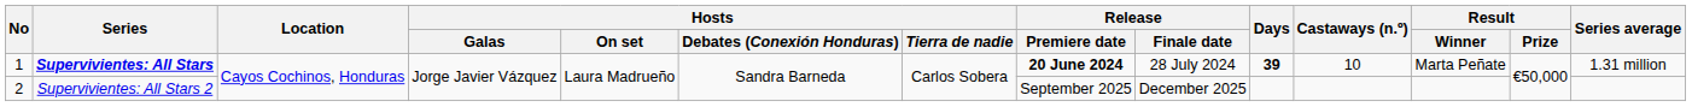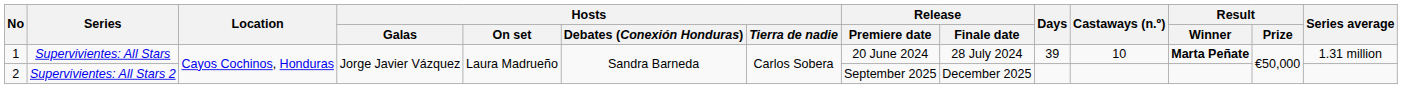row 3 | Series: bold -> normal
row 3 | Release / Premiere date: bold -> normal
row 3 | Days: bold -> normal
row 3 | Result / Winner: normal -> bold
